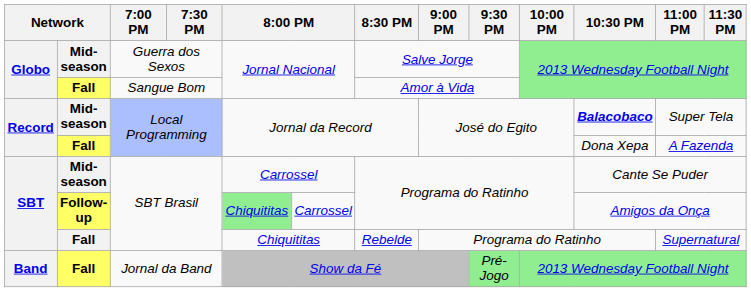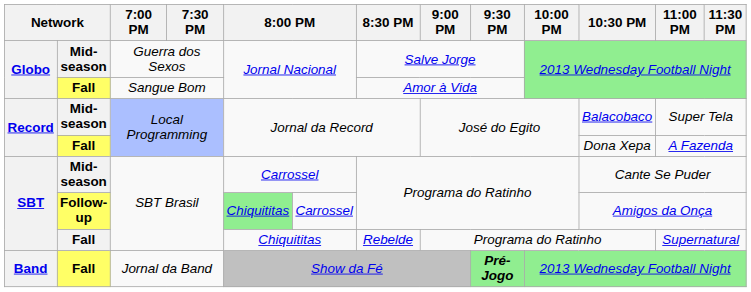Mid-season / Local Programming | 10:30 PM: bold -> normal
Jornal da Band | 9:30 PM: normal -> bold
